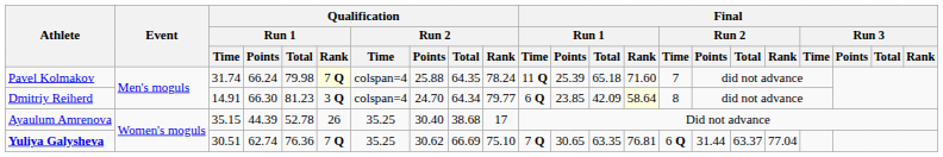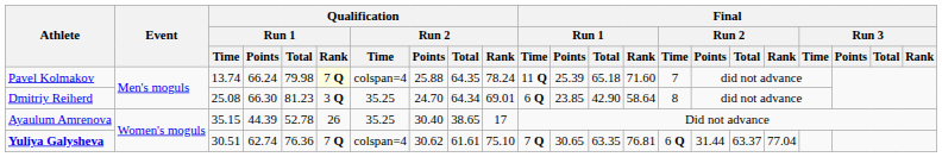Pavel Kolmakov | Qualification / Run 1 / Time: 31.74 -> 13.74
Dmitriy Reiherd | Qualification / Run 1 / Time: 14.91 -> 25.08
Dmitriy Reiherd | Qualification / Run 2 / Time: colspan=4 -> 35.25
Dmitriy Reiherd | Qualification / Run 2 / Rank: 79.77 -> 69.01
Dmitriy Reiherd | Final / Run 1 / Total: 42.09 -> 42.90
Dmitriy Reiherd | Final / Run 1 / Rank: lightyellow background -> no background
Ayaulum Amrenova | Qualification / Run 2 / Total: 38.68 -> 38.65
Yuliya Galysheva | Qualification / Run 2 / Time: 35.25 -> colspan=4
Yuliya Galysheva | Qualification / Run 2 / Total: 66.69 -> 61.61
